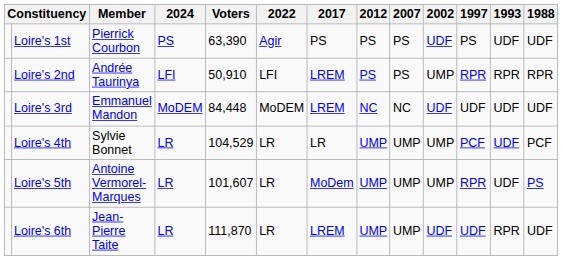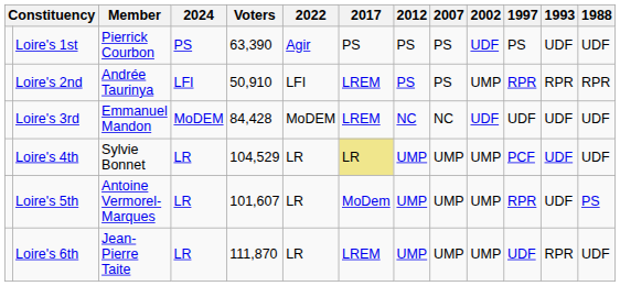Loire's 3rd | Voters: 84,448 -> 84,428
Loire's 4th | 2017: no background -> khaki background
Loire's 4th | 1988: PCF -> UDF
Loire's 6th | 2002: UDF -> UMP
